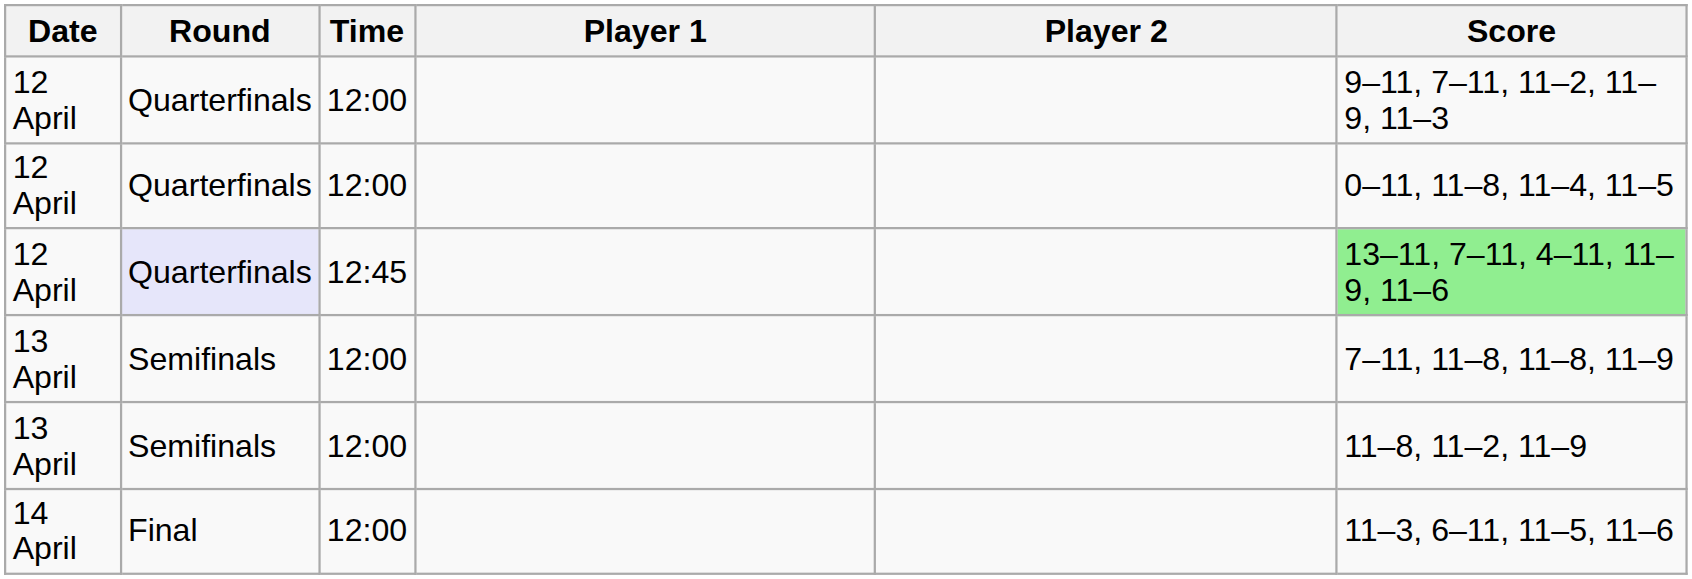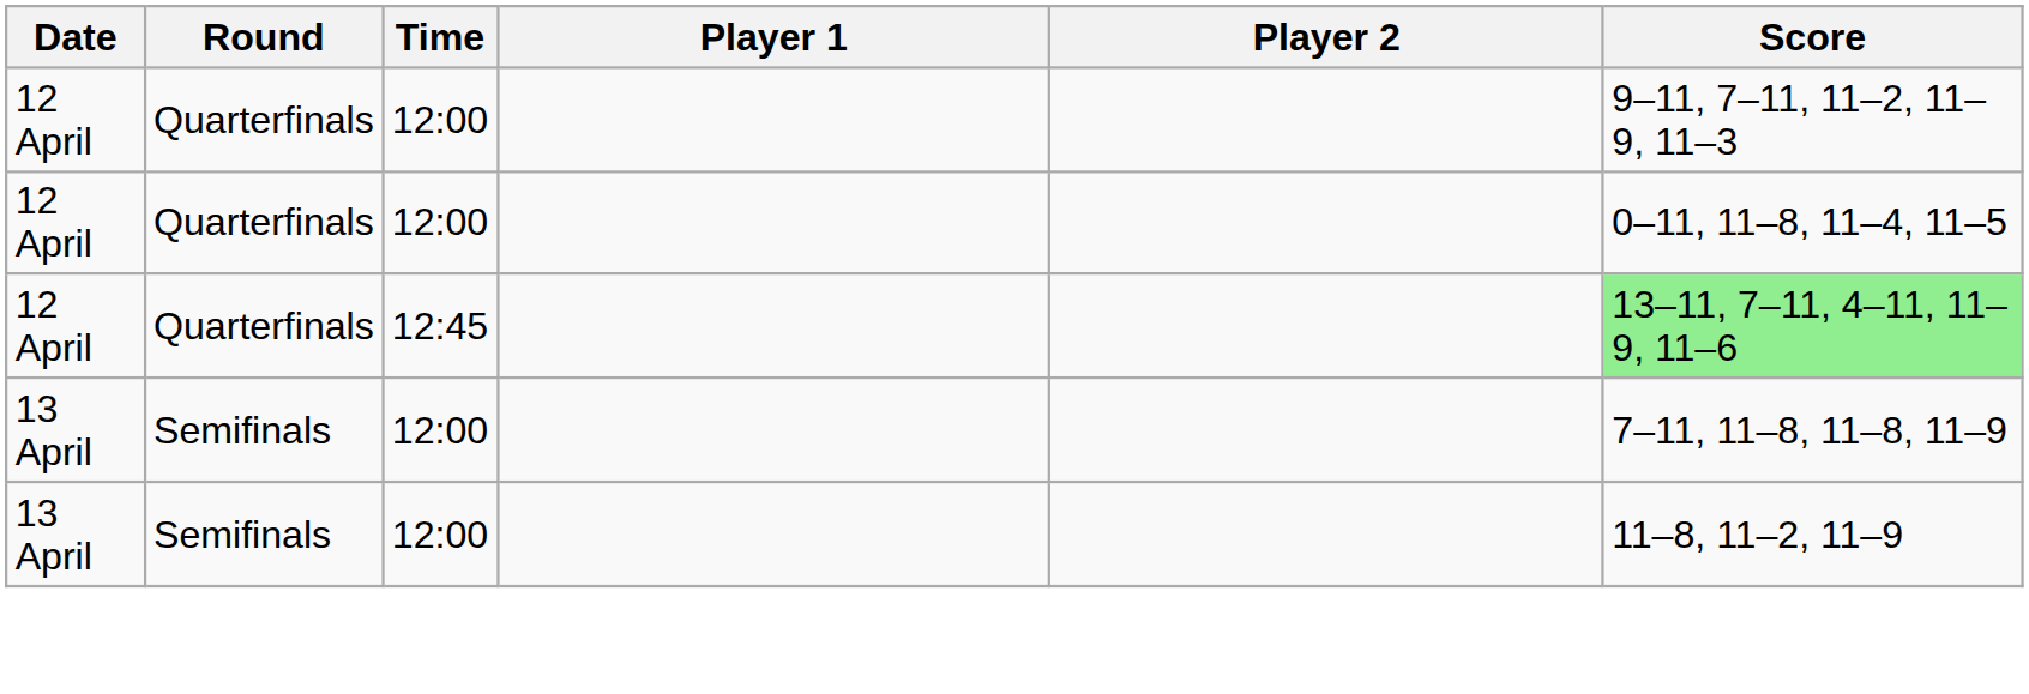12 April / 12:45 | Round: lavender background -> no background
- row: 14 April | Final | 12:00 | 11–3, 6–11, 11–5, 11–6
